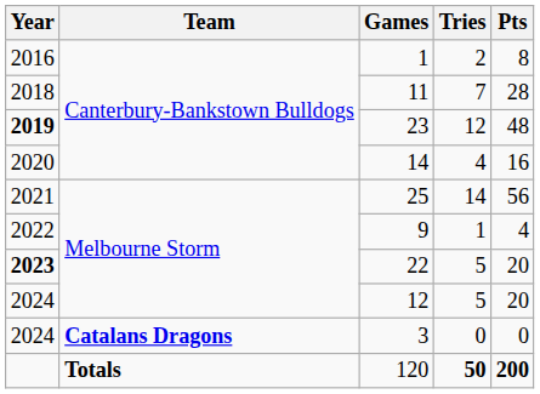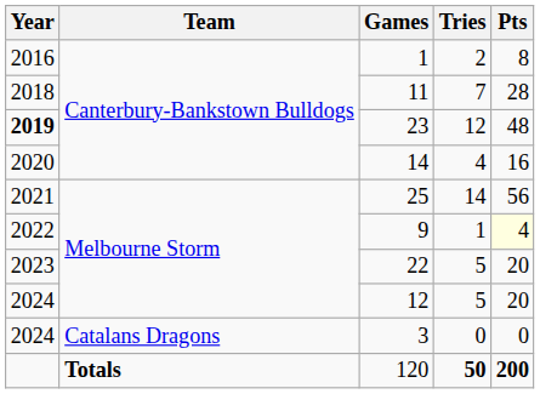9 | Pts: no background -> lightyellow background
22 | Year: bold -> normal
3 | Team: bold -> normal
